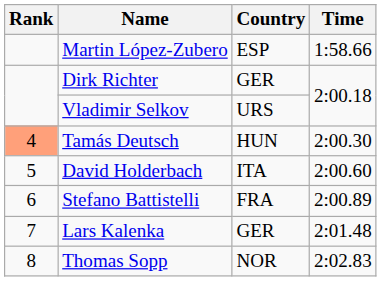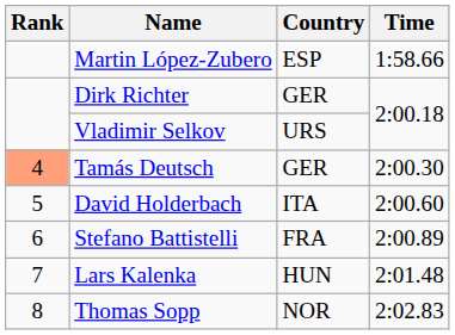Tamás Deutsch | Country: HUN -> GER
Lars Kalenka | Country: GER -> HUN
